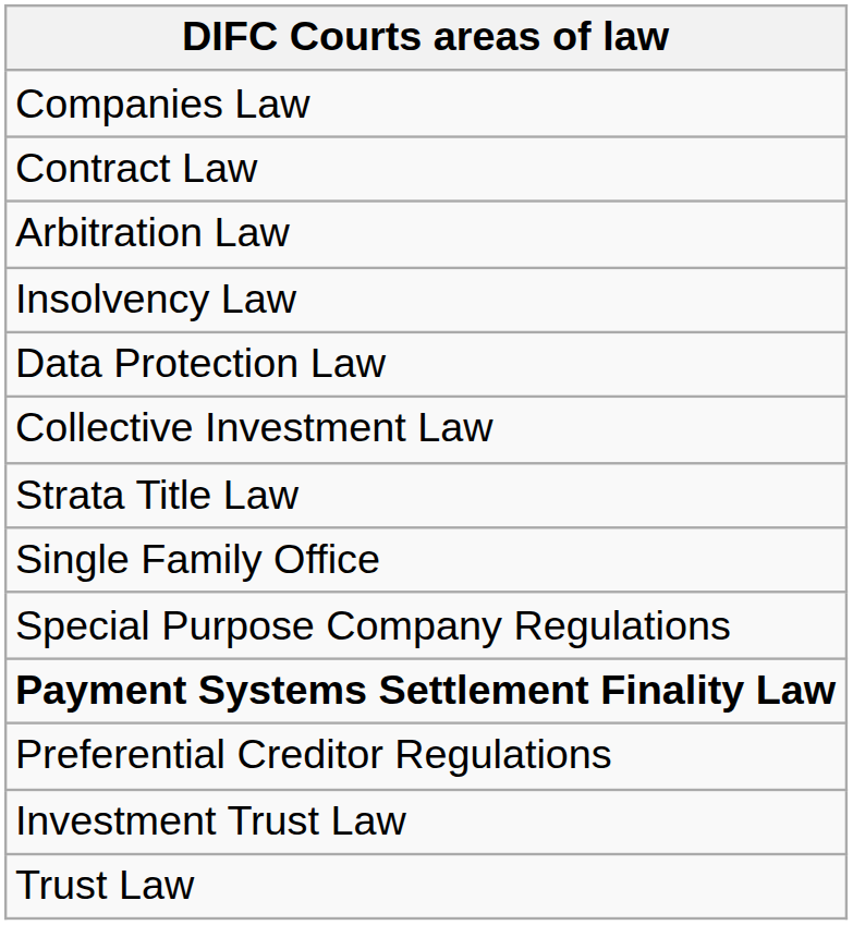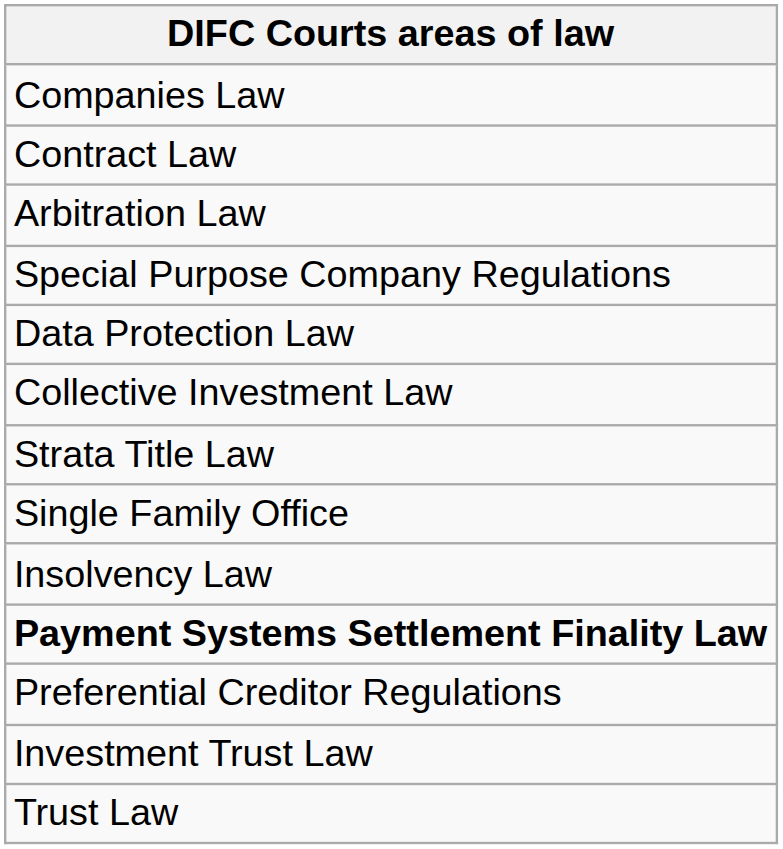row 5 | column 1: Insolvency Law -> Special Purpose Company Regulations
row 10 | column 1: Special Purpose Company Regulations -> Insolvency Law
